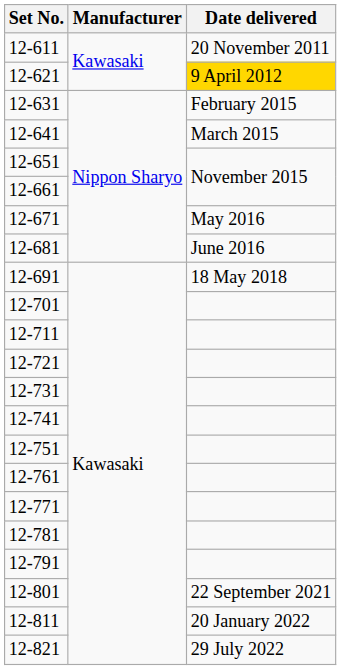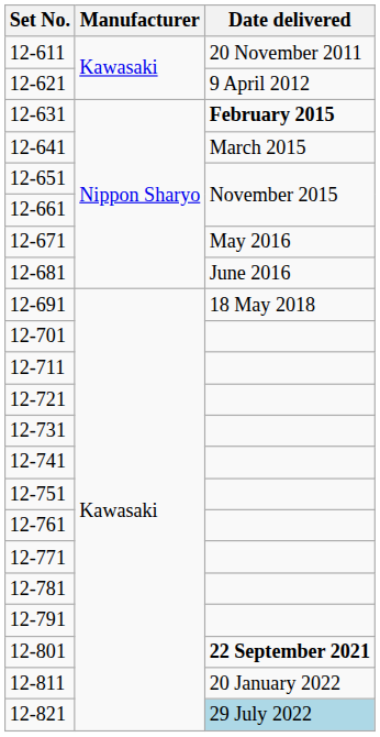12-621 | Date delivered: gold background -> no background
12-631 | Date delivered: normal -> bold
12-801 | Date delivered: normal -> bold
12-821 | Date delivered: no background -> lightblue background
